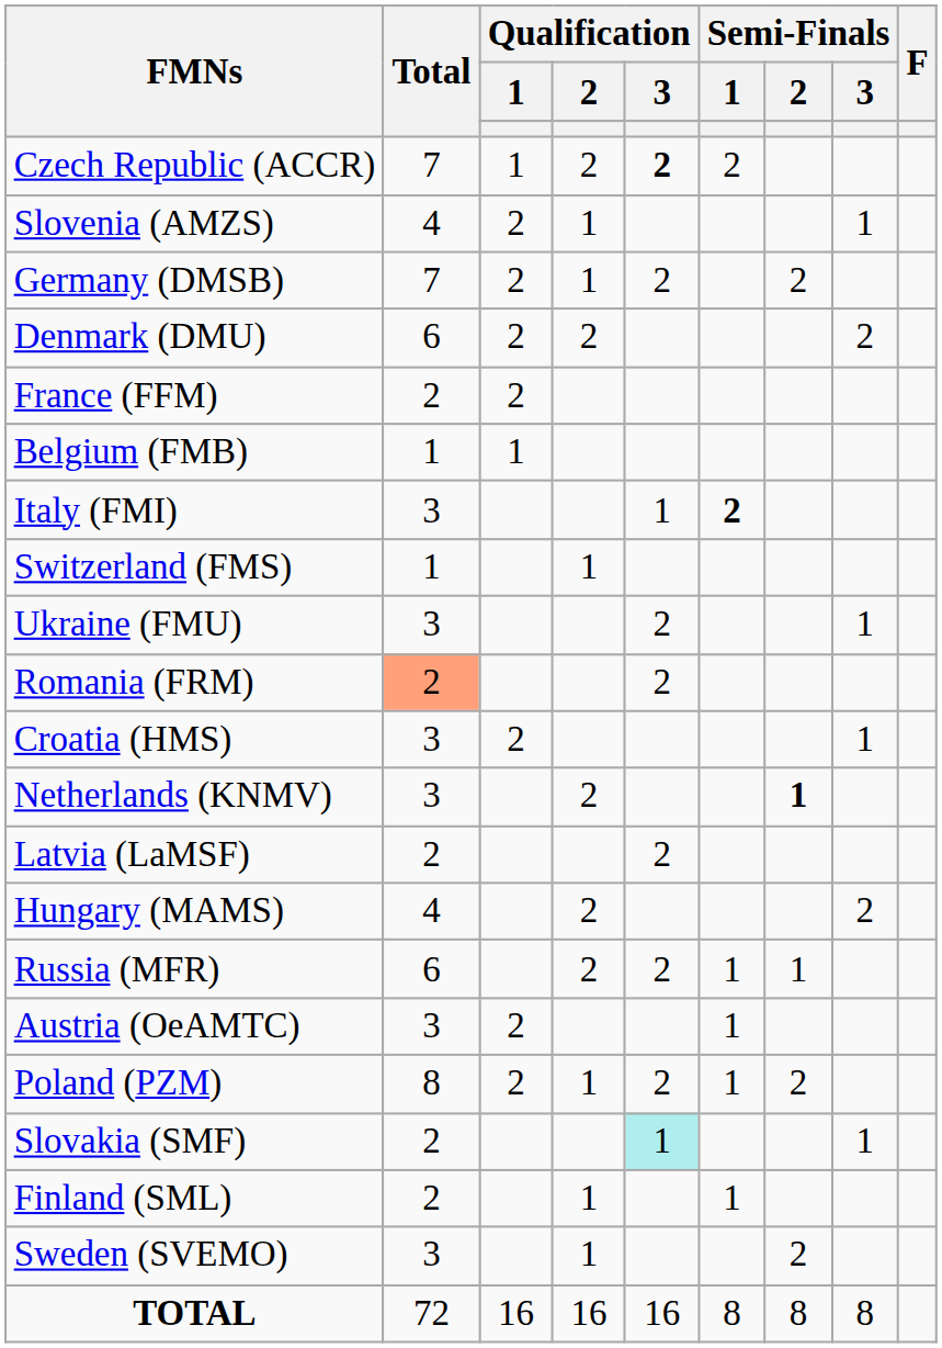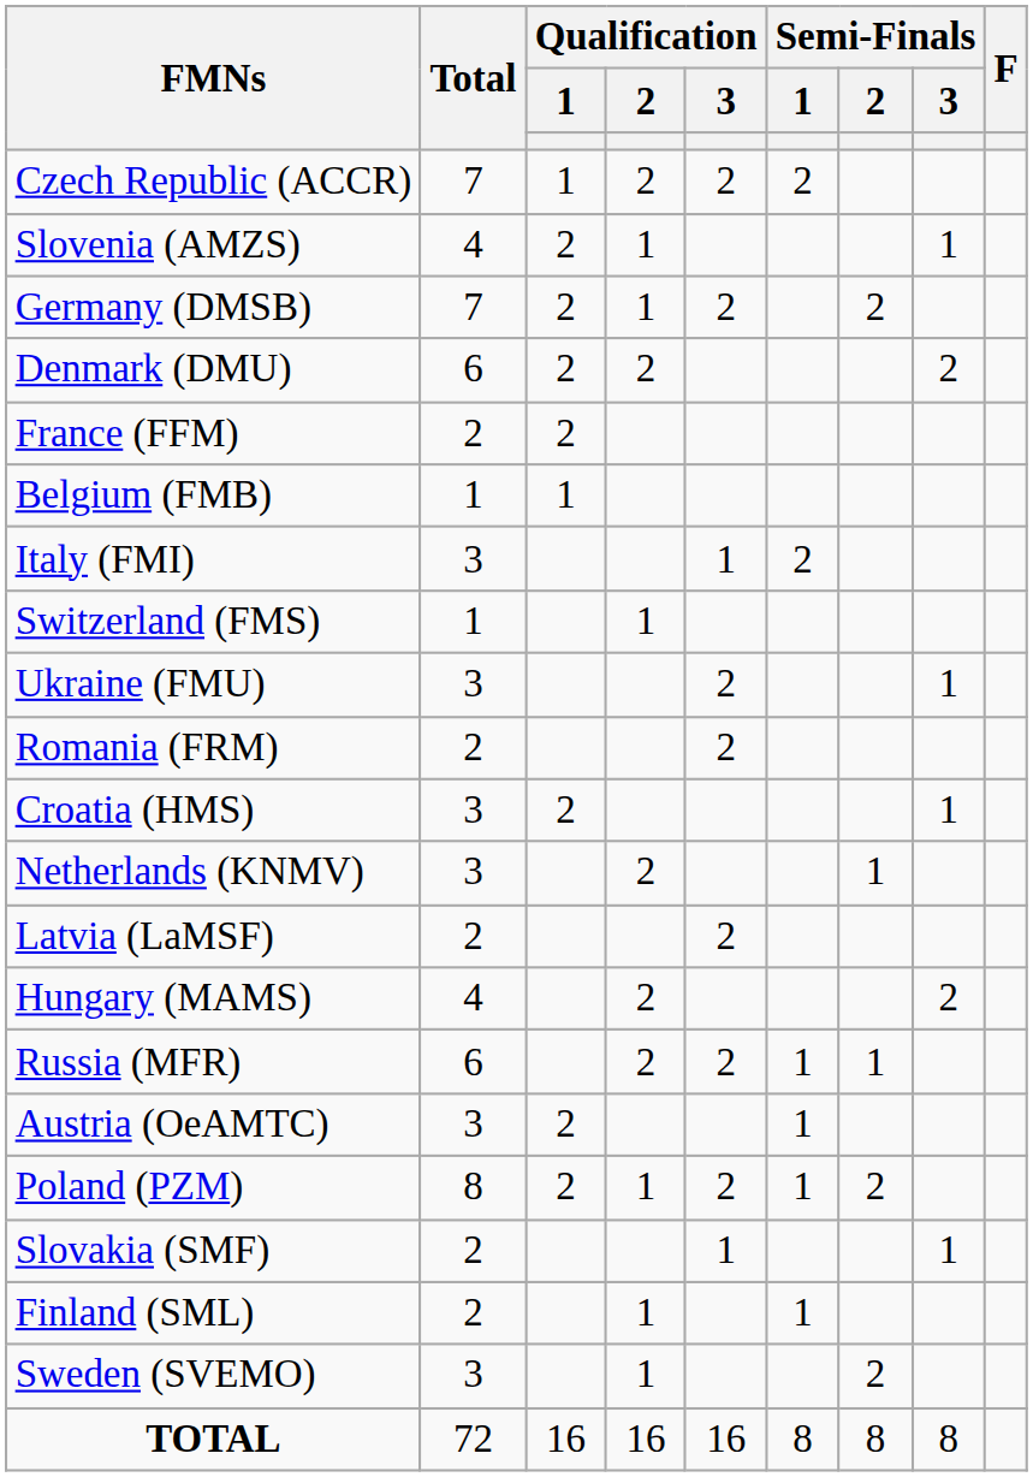Czech Republic (ACCR) | Qualification / 3: bold -> normal
Italy (FMI) | Semi-Finals / 1: bold -> normal
Romania (FRM) | Total: lightsalmon background -> no background
Netherlands (KNMV) | Semi-Finals / 2: bold -> normal
Slovakia (SMF) | Qualification / 3: paleturquoise background -> no background
